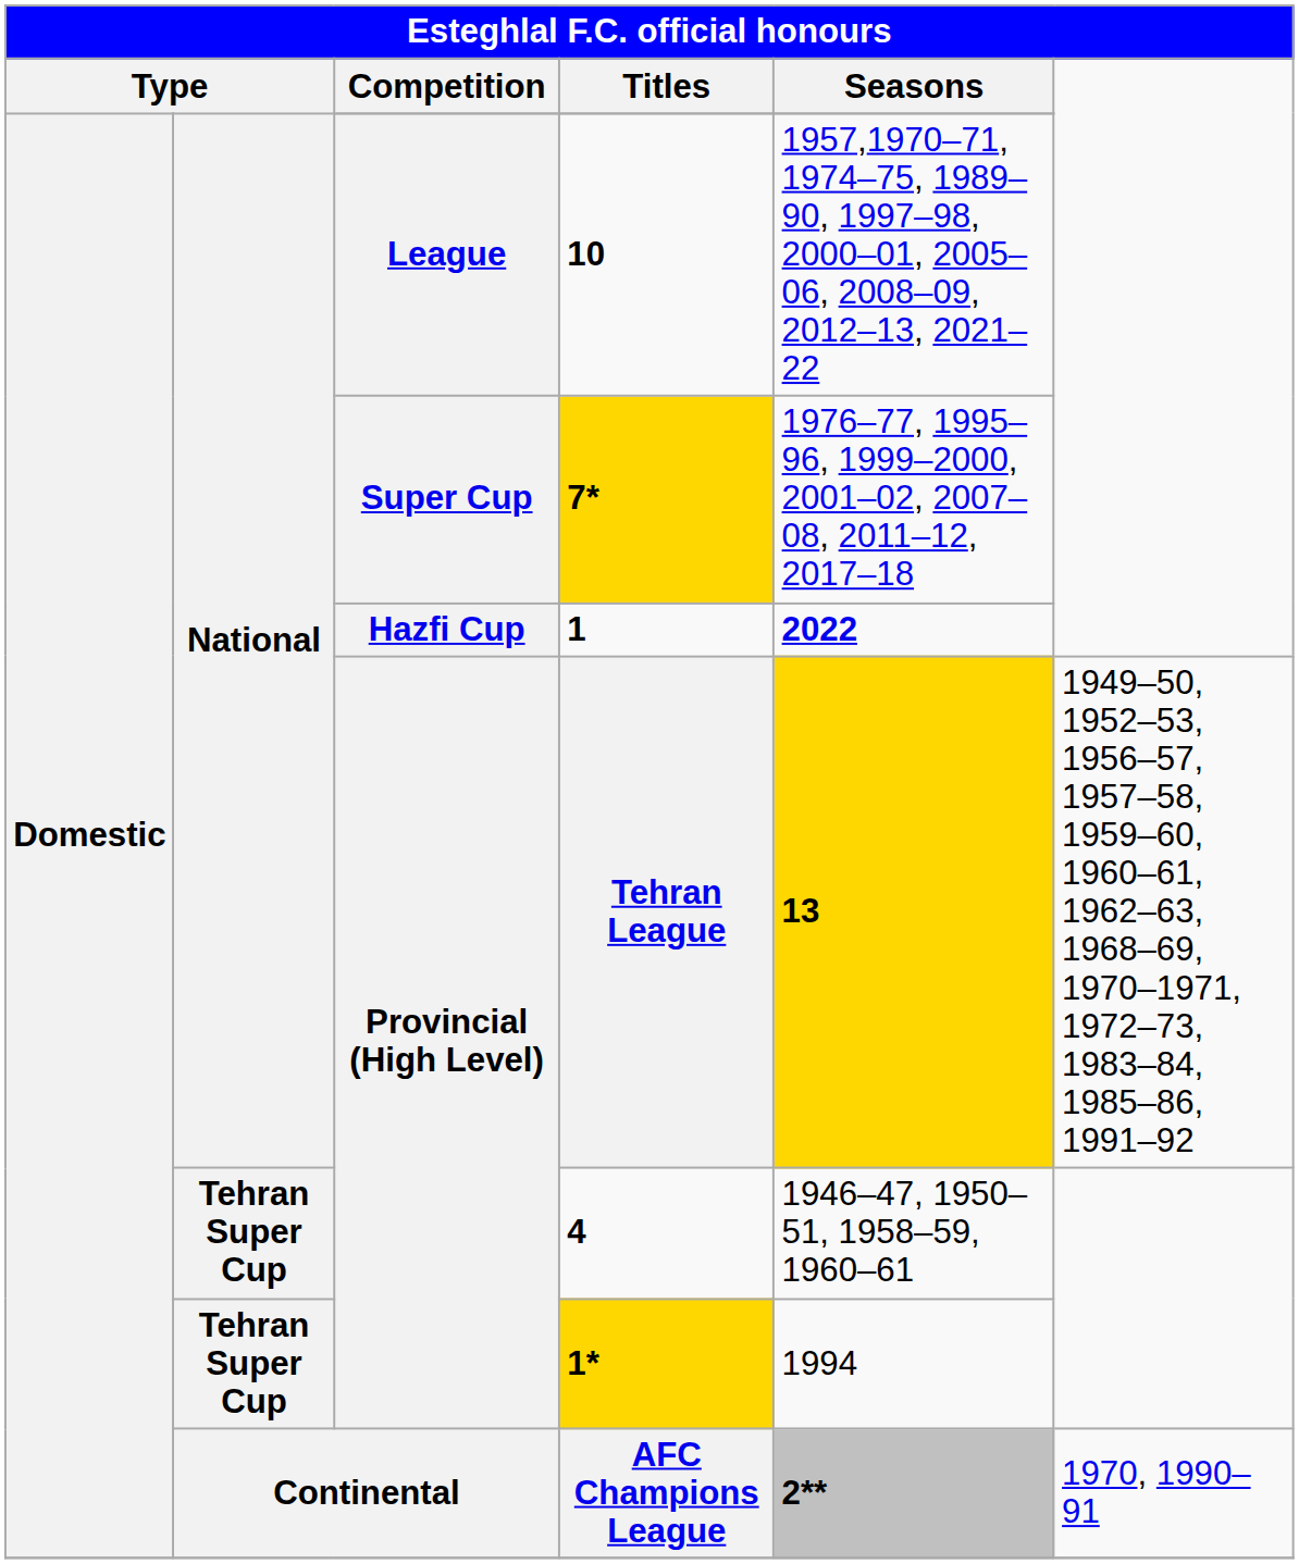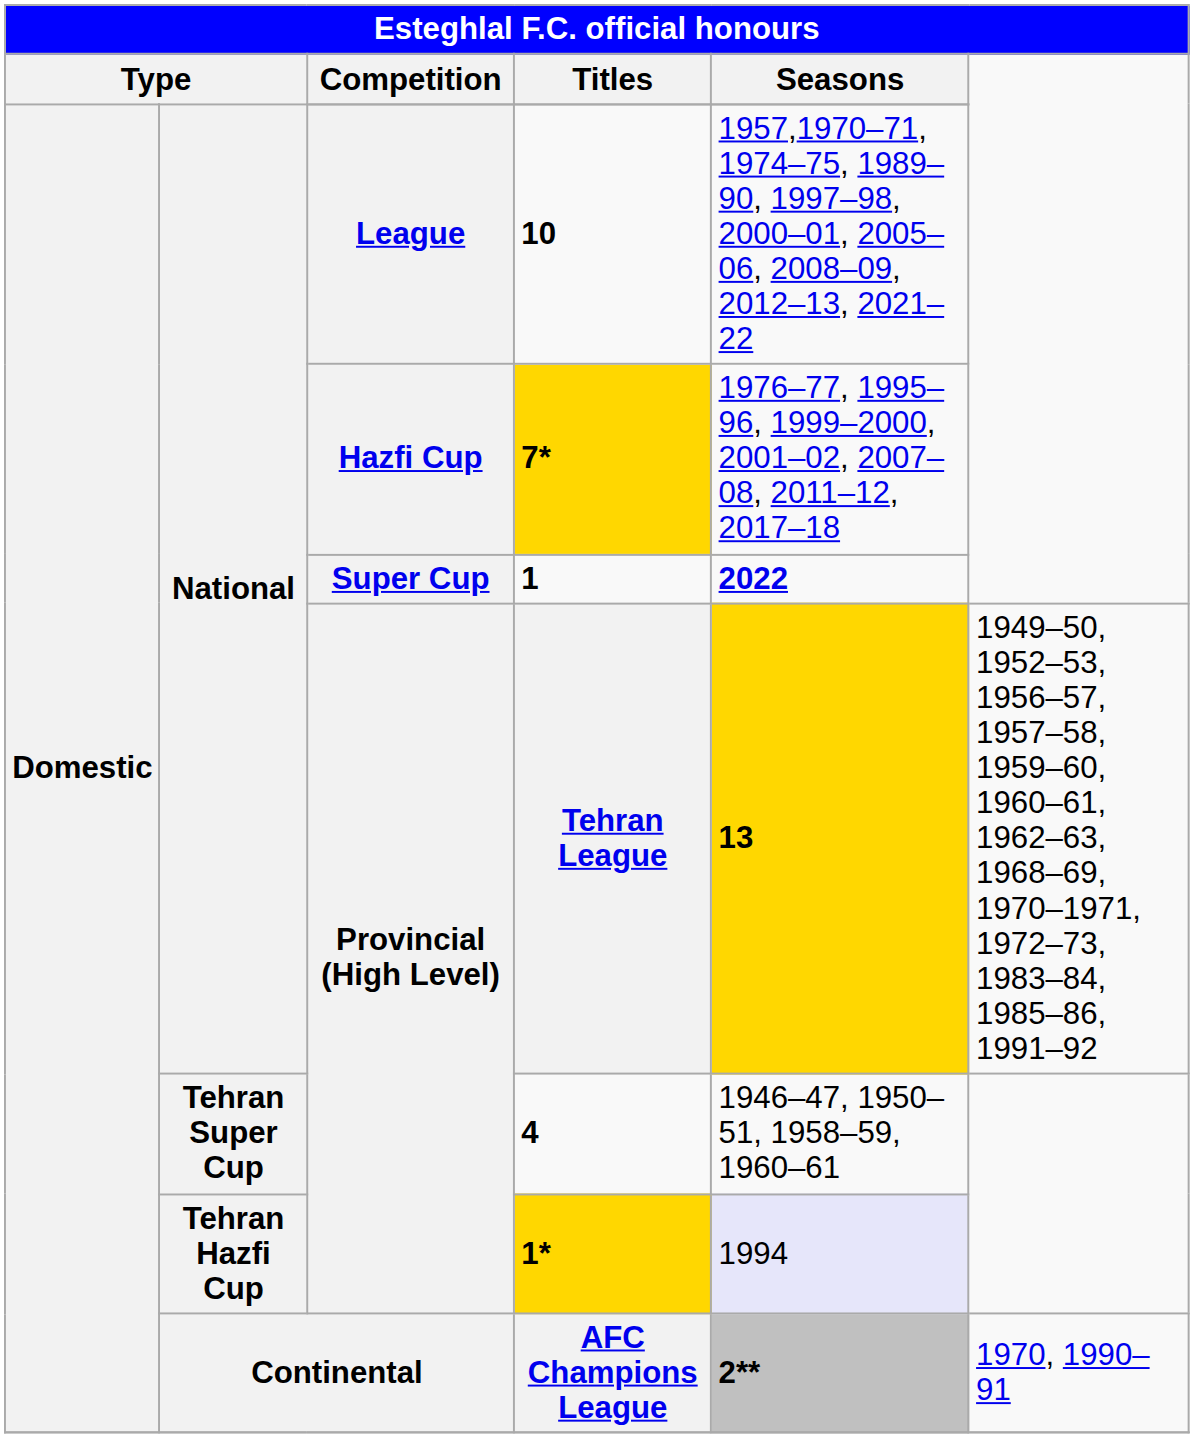7* | Competition: Super Cup -> Hazfi Cup
1 | Competition: Hazfi Cup -> Super Cup
1* | Type / National: Tehran Super Cup -> Tehran Hazfi Cup
1* | Seasons: no background -> lavender background
